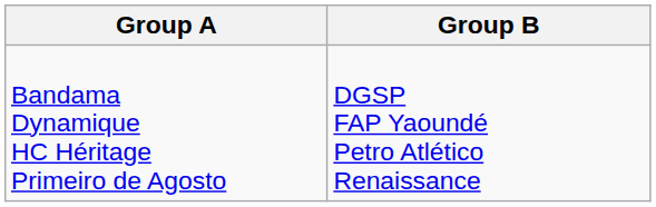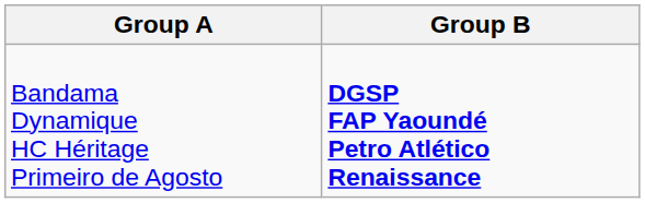Bandama Dynamique HC Héritage Primeiro de Agosto | Group B: normal -> bold
